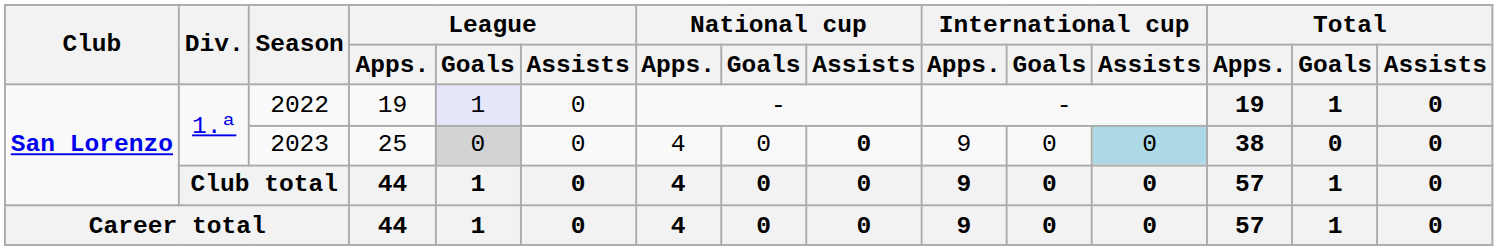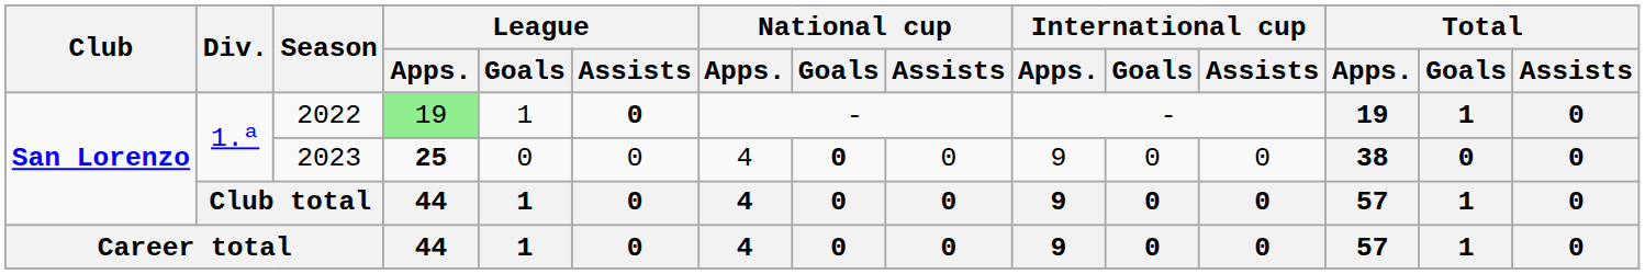2022 | League / Apps.: no background -> lightgreen background
2022 | League / Goals: lavender background -> no background
2022 | League / Assists: normal -> bold
2023 | League / Apps.: normal -> bold
2023 | League / Goals: lightgrey background -> no background
2023 | National cup / Goals: normal -> bold
2023 | National cup / Assists: bold -> normal
2023 | International cup / Assists: lightblue background -> no background
